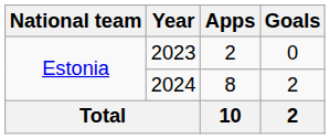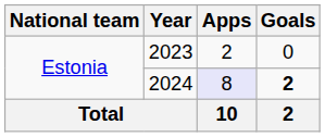2024 | Apps: no background -> lavender background
2024 | Goals: normal -> bold
